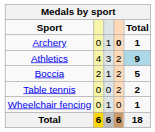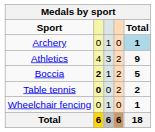Archery | column 4: bold -> normal
Archery | Total: no background -> lightblue background
Athletics | Total: lightblue background -> no background
Boccia | column 2: normal -> bold
Table tennis | column 2: normal -> bold
